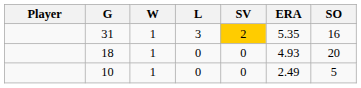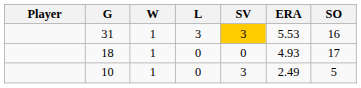31 | SV: 2 -> 3
31 | ERA: 5.35 -> 5.53
18 | SO: 20 -> 17
10 | SV: 0 -> 3
